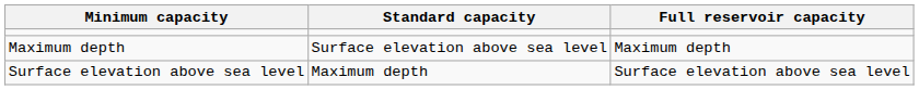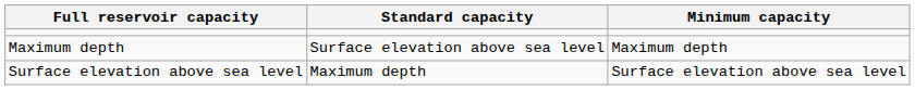columns swapped: Full reservoir capacity <-> Minimum capacity
